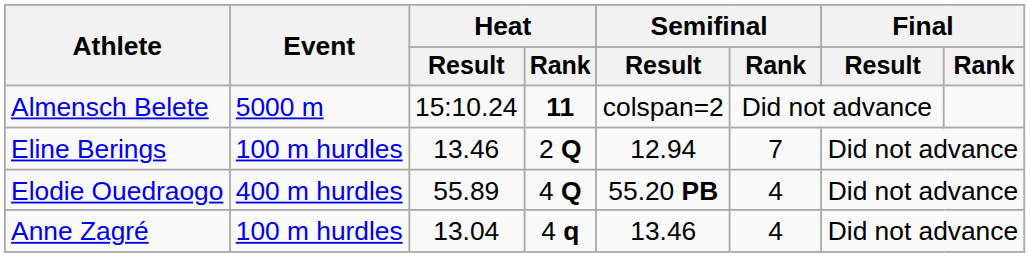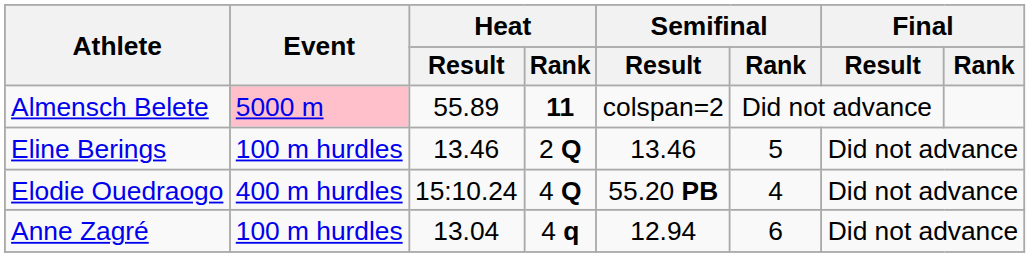Almensch Belete | Event: no background -> pink background
Almensch Belete | Heat / Result: 15:10.24 -> 55.89
Eline Berings | Semifinal / Result: 12.94 -> 13.46
Eline Berings | Semifinal / Rank: 7 -> 5
Elodie Ouedraogo | Heat / Result: 55.89 -> 15:10.24
Anne Zagré | Semifinal / Result: 13.46 -> 12.94
Anne Zagré | Semifinal / Rank: 4 -> 6
